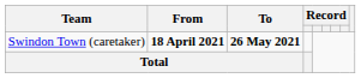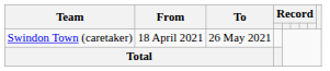Swindon Town (caretaker) | From: bold -> normal
Swindon Town (caretaker) | To: bold -> normal
